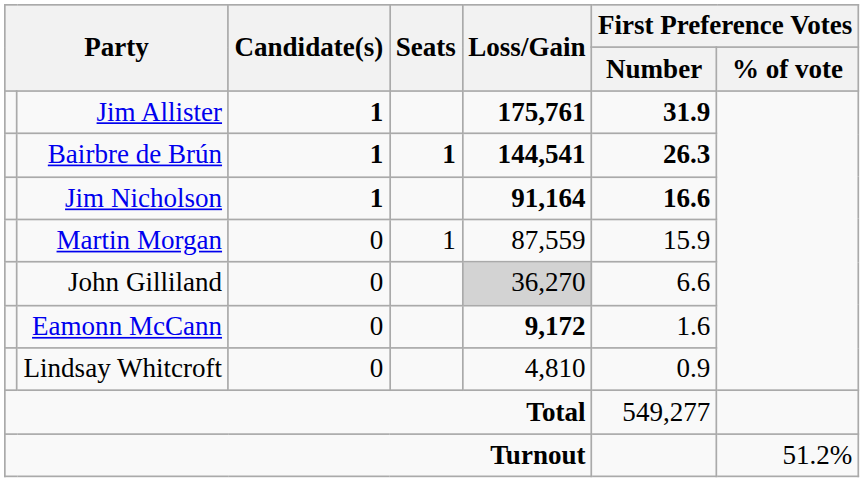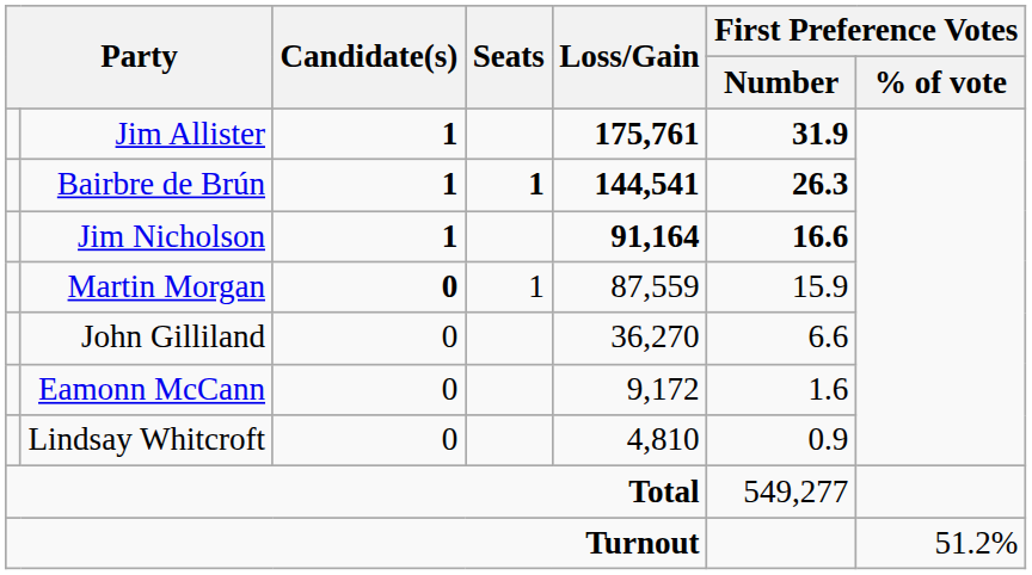Martin Morgan | Candidate(s): normal -> bold
John Gilliland | Loss/Gain: lightgrey background -> no background
Eamonn McCann | Loss/Gain: bold -> normal
